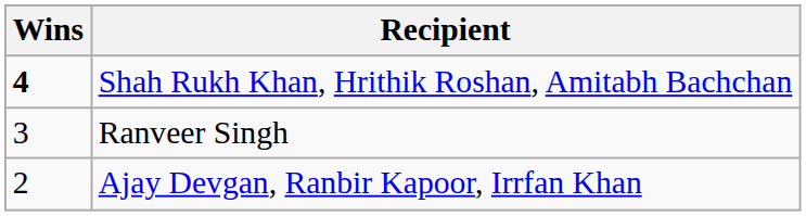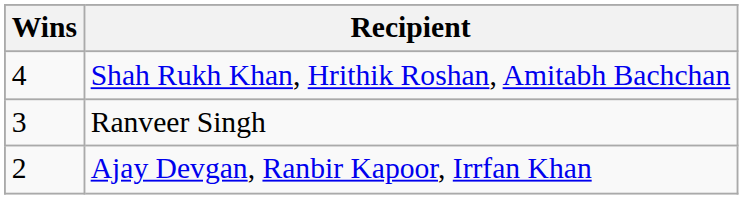Shah Rukh Khan, Hrithik Roshan, Amitabh Bachchan | Wins: bold -> normal
